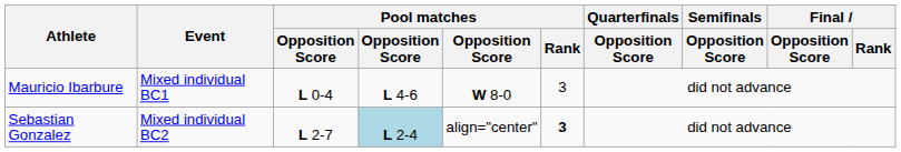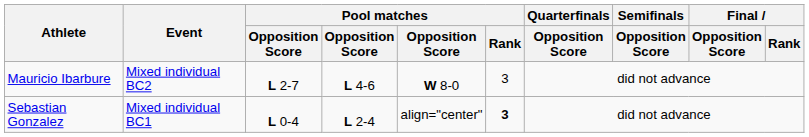Mauricio Ibarbure | Event: Mixed individual BC1 -> Mixed individual BC2
Mauricio Ibarbure | column 3: L 0-4 -> L 2-7
Sebastian Gonzalez | Event: Mixed individual BC2 -> Mixed individual BC1
Sebastian Gonzalez | column 3: L 2-7 -> L 0-4
Sebastian Gonzalez | column 4: lightblue background -> no background
